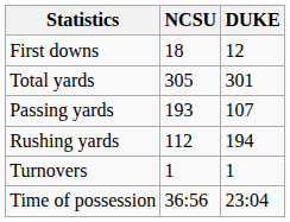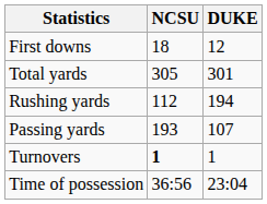rows swapped: Rushing yards <-> Passing yards
Turnovers | NCSU: normal -> bold
